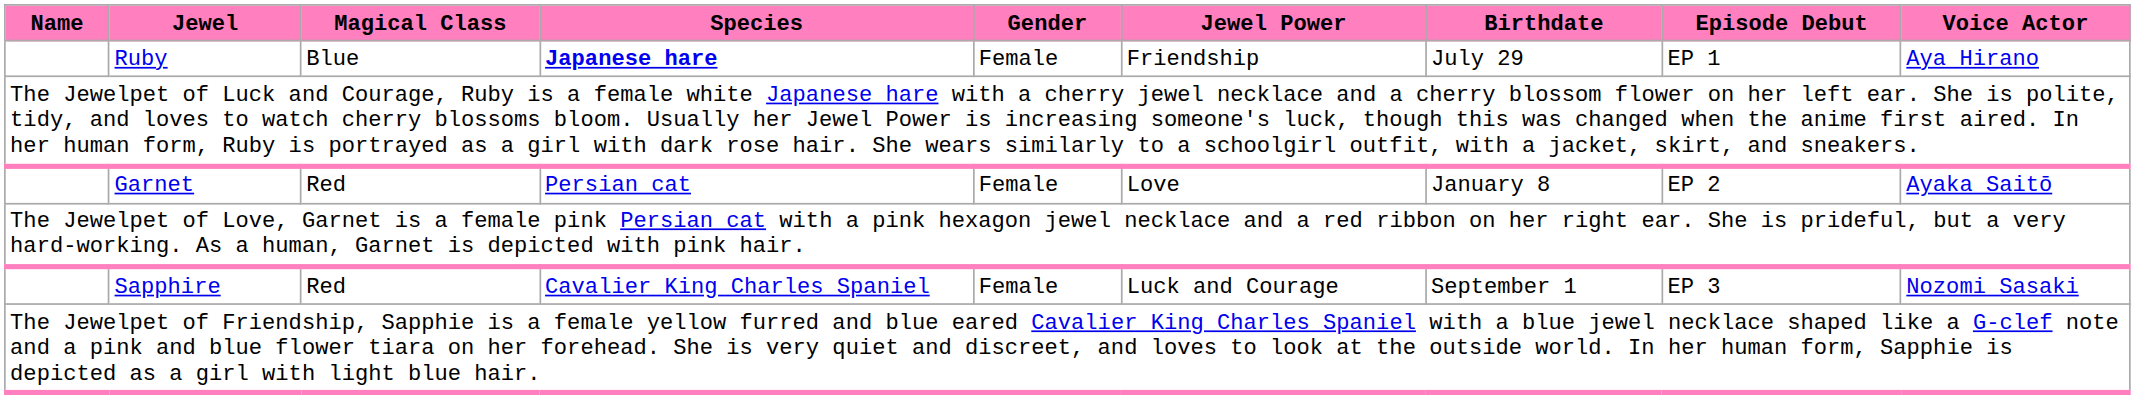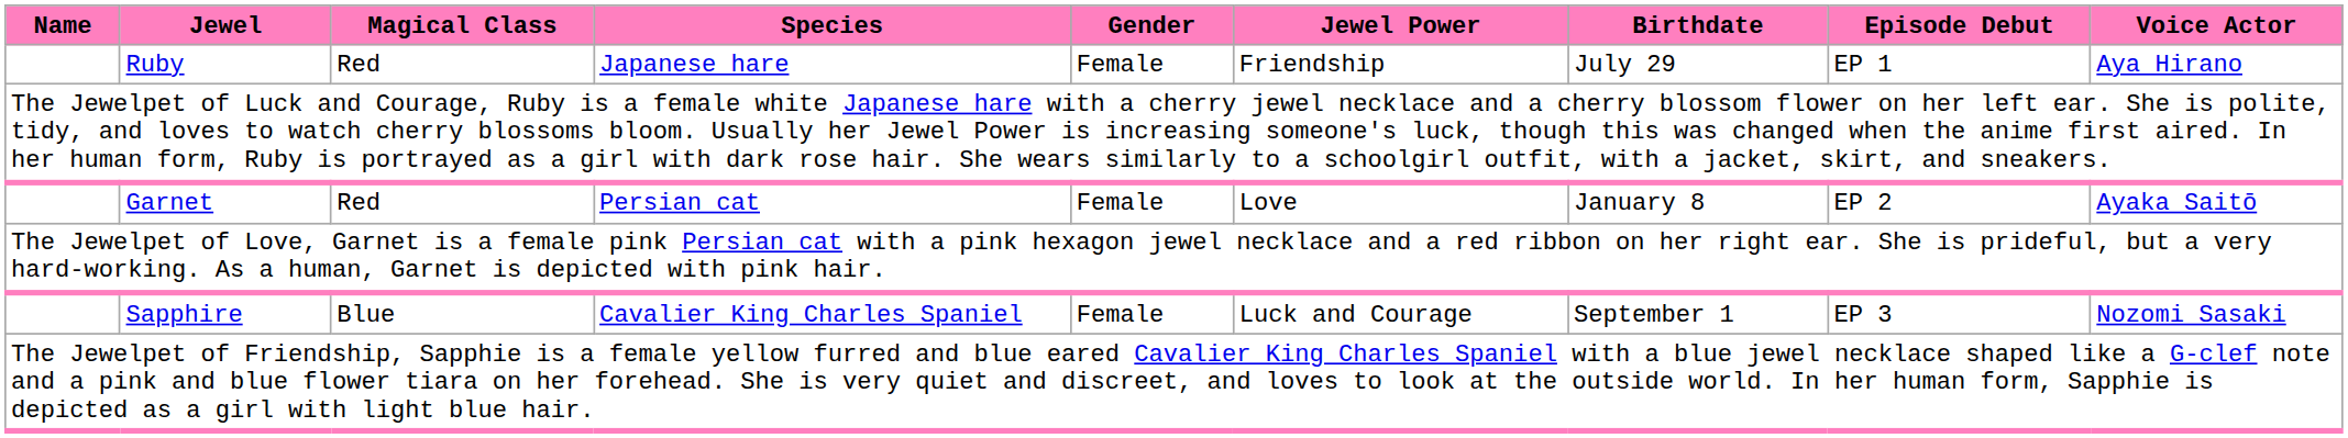Ruby | Magical Class: Blue -> Red
Ruby | Species: bold -> normal
Sapphire | Magical Class: Red -> Blue
